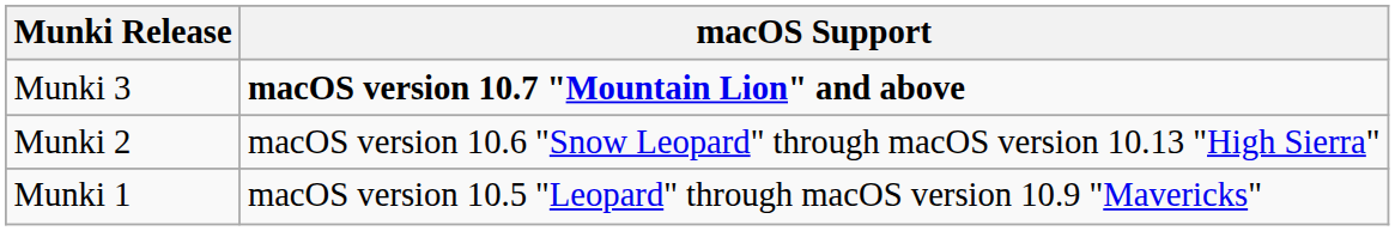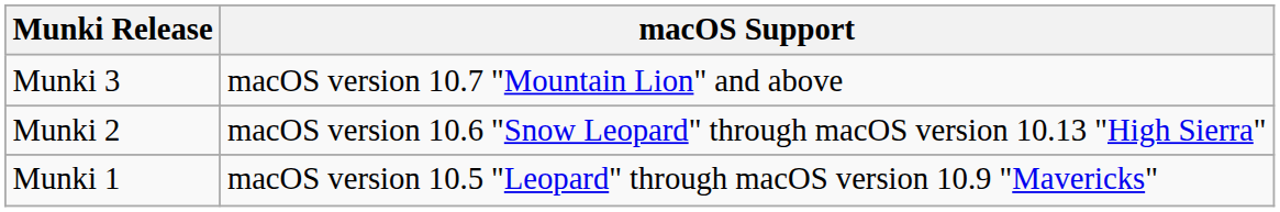Munki 3 | macOS Support: bold -> normal
